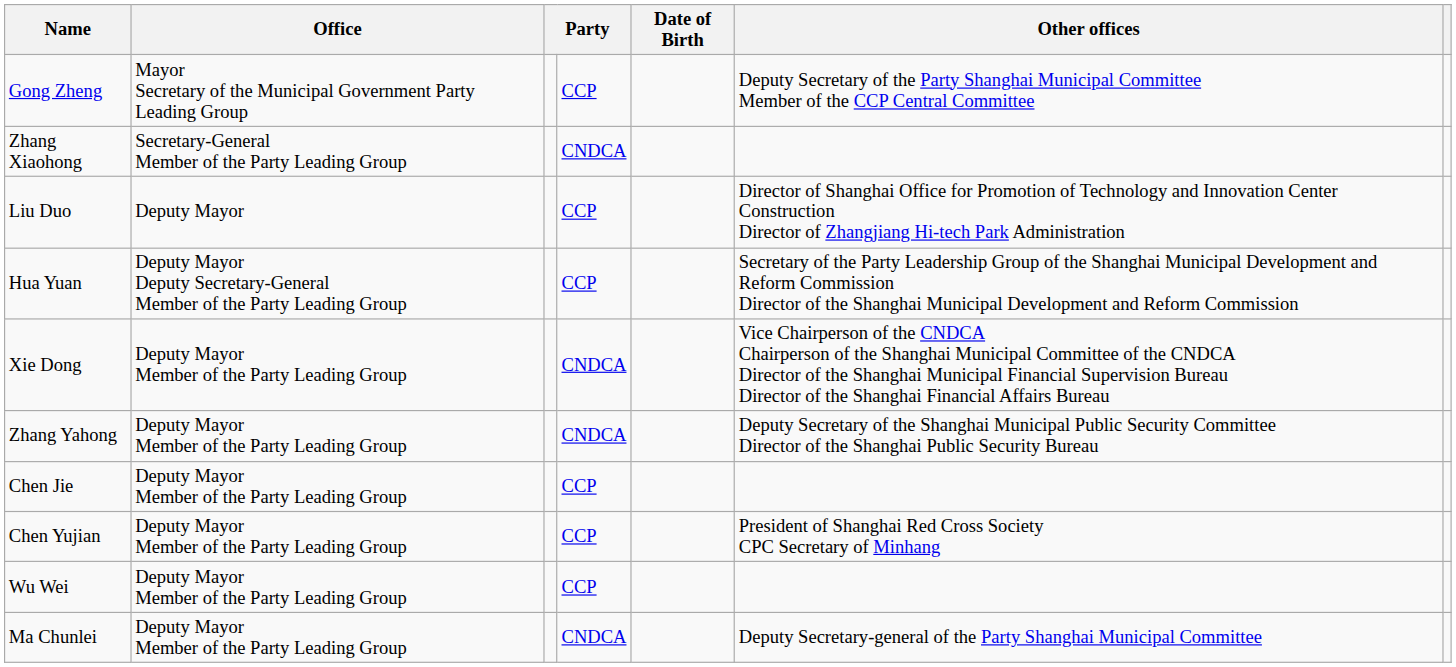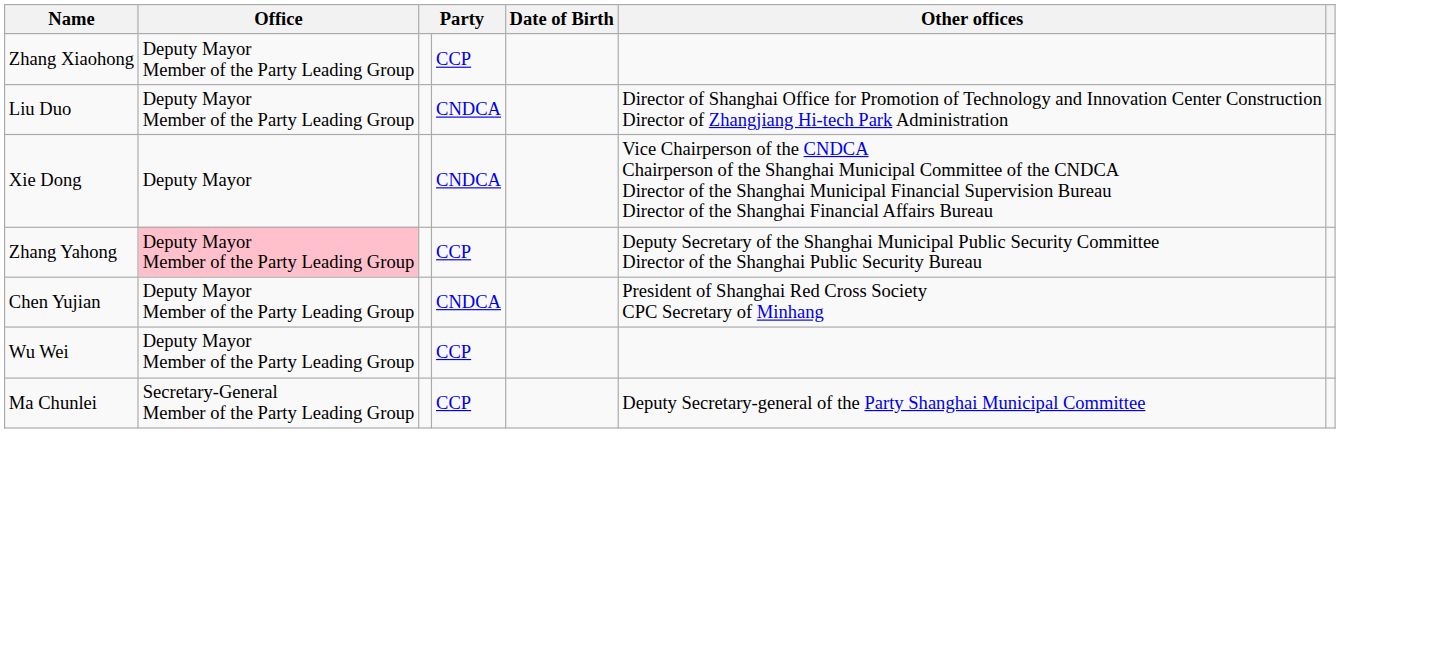- row: Gong Zheng | Mayor Secretary of the Municipal Government Party Leading Group | CCP | Deputy Secretary of the Party Shanghai Municipal Committee Member of the CCP Central Committee
Zhang Xiaohong | Office: Secretary-General Member of the Party Leading Group -> Deputy Mayor Member of the Party Leading Group
Zhang Xiaohong | column 4: CNDCA -> CCP
Liu Duo | Office: Deputy Mayor -> Deputy Mayor Member of the Party Leading Group
Liu Duo | column 4: CCP -> CNDCA
- row: Hua Yuan | Deputy Mayor Deputy Secretary-General Member of the Party Leading Group | CCP | Secretary of the Party Leadership Group of the Shanghai Municipal Development and Reform Commission Director of the Shanghai Municipal Development and Reform Commission
Xie Dong | Office: Deputy Mayor Member of the Party Leading Group -> Deputy Mayor
Zhang Yahong | Office: no background -> pink background
Zhang Yahong | column 4: CNDCA -> CCP
- row: Chen Jie | Deputy Mayor Member of the Party Leading Group | CCP
Chen Yujian | column 4: CCP -> CNDCA
Ma Chunlei | Office: Deputy Mayor Member of the Party Leading Group -> Secretary-General Member of the Party Leading Group
Ma Chunlei | column 4: CNDCA -> CCP
